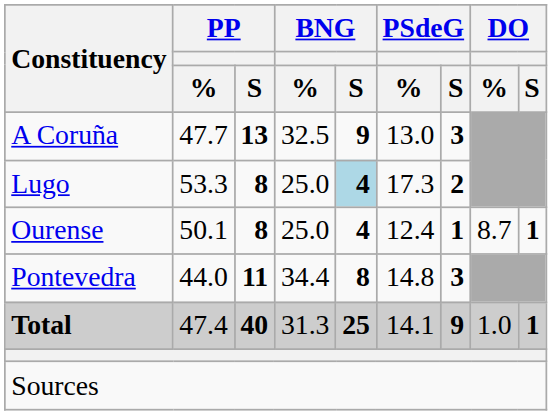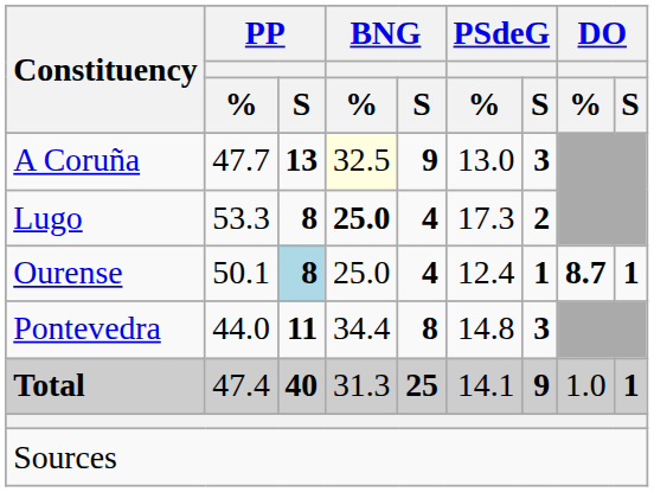A Coruña | BNG / %: no background -> lightyellow background
Lugo | BNG / %: normal -> bold
Lugo | BNG / S: lightblue background -> no background
Ourense | PP / S: no background -> lightblue background
Ourense | DO / %: normal -> bold
